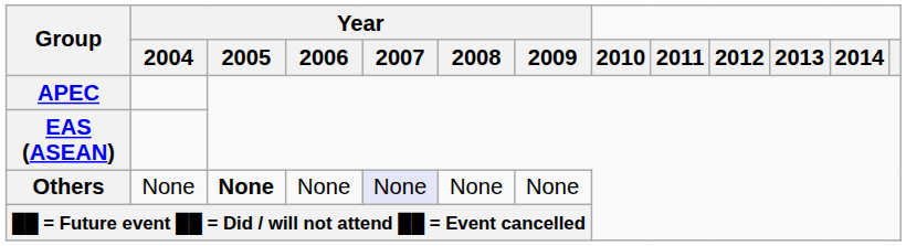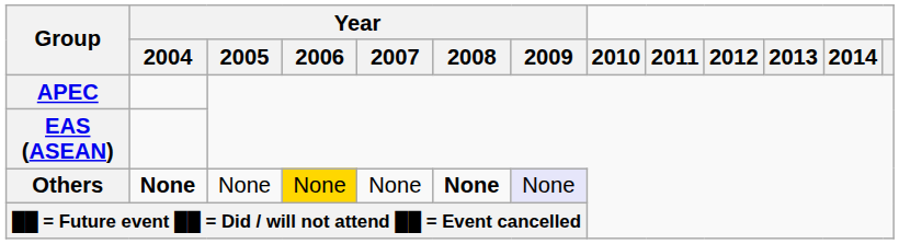Others | Year / 2004: normal -> bold
Others | Year / 2005: bold -> normal
Others | Year / 2006: no background -> gold background
Others | Year / 2007: lavender background -> no background
Others | Year / 2008: normal -> bold
Others | Year / 2009: no background -> lavender background
